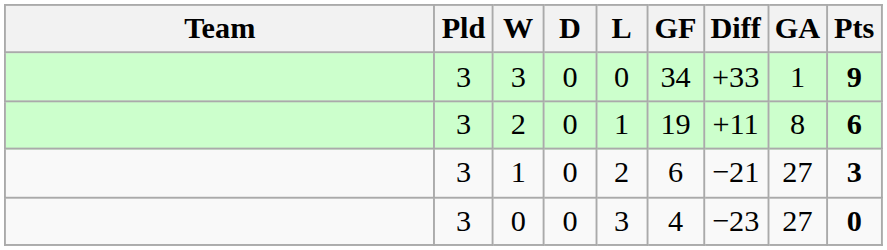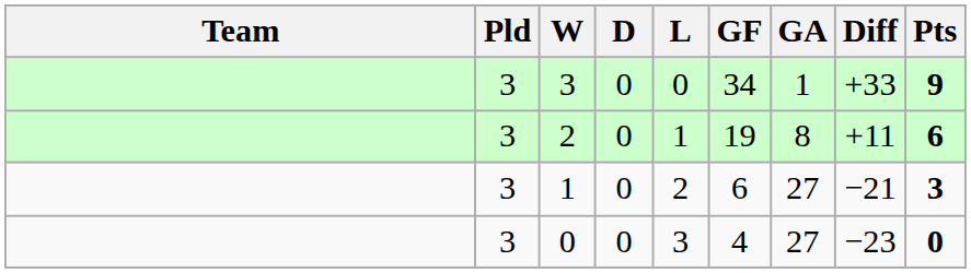columns swapped: GA <-> Diff
